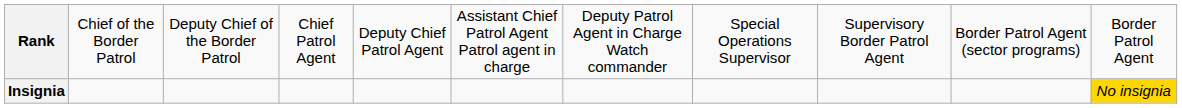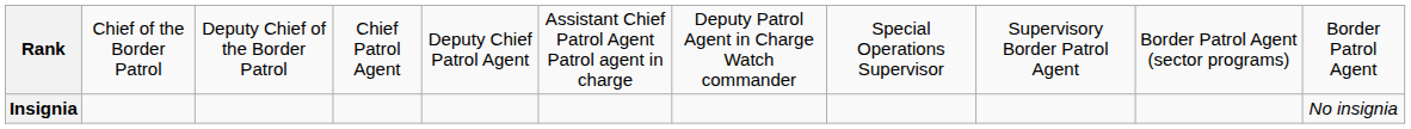Insignia | column 11: gold background -> no background
